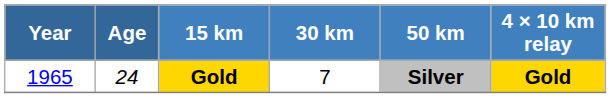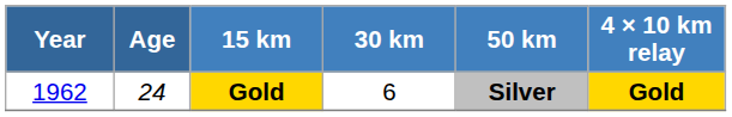row 2 | Year: 1965 -> 1962
row 2 | 30 km: 7 -> 6
